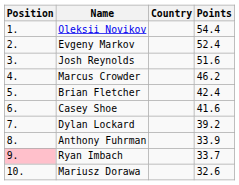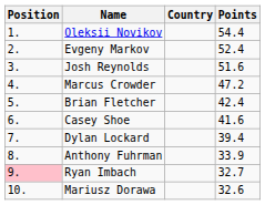Marcus Crowder | Points: 46.2 -> 47.2
Dylan Lockard | Points: 39.2 -> 39.4
Ryan Imbach | Points: 33.7 -> 32.7
